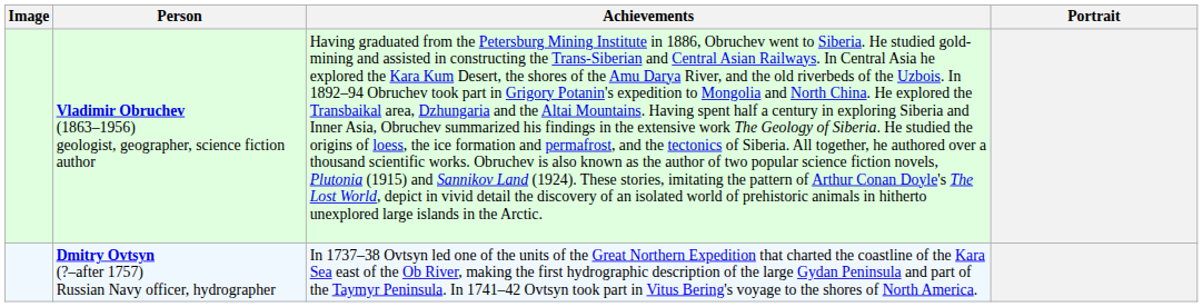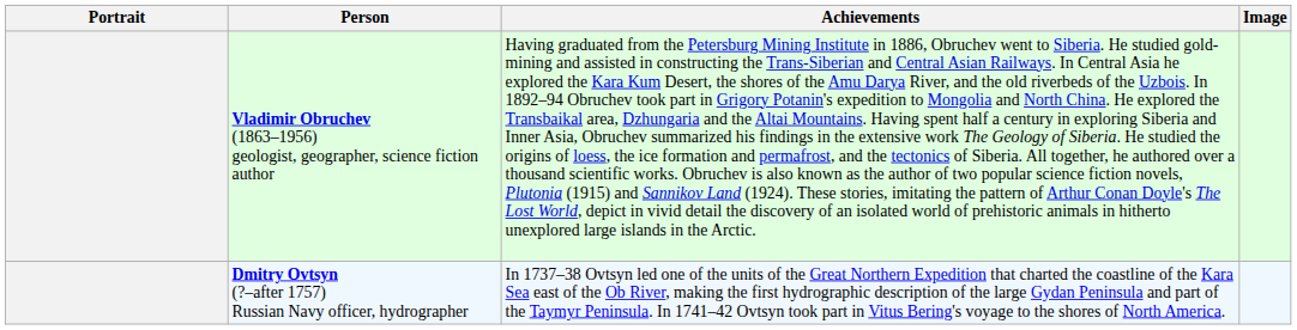columns swapped: Portrait <-> Image
